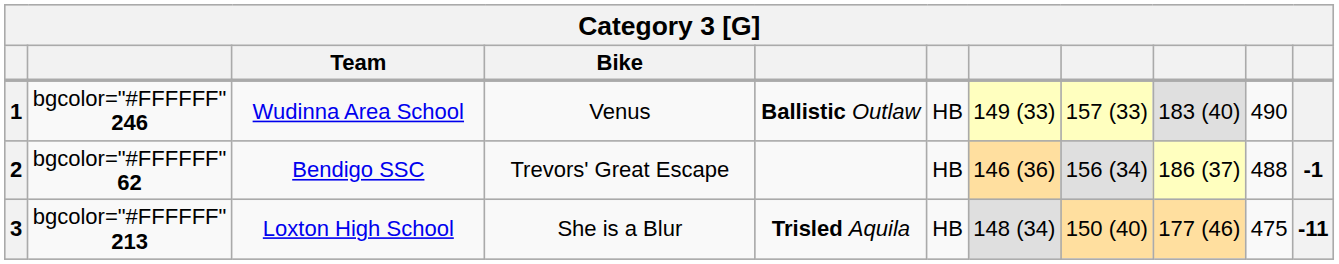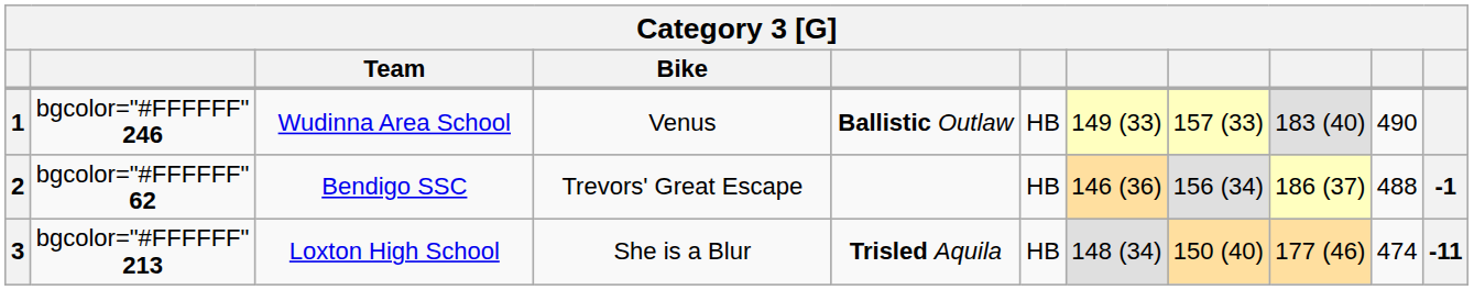3 | column 10: 475 -> 474
